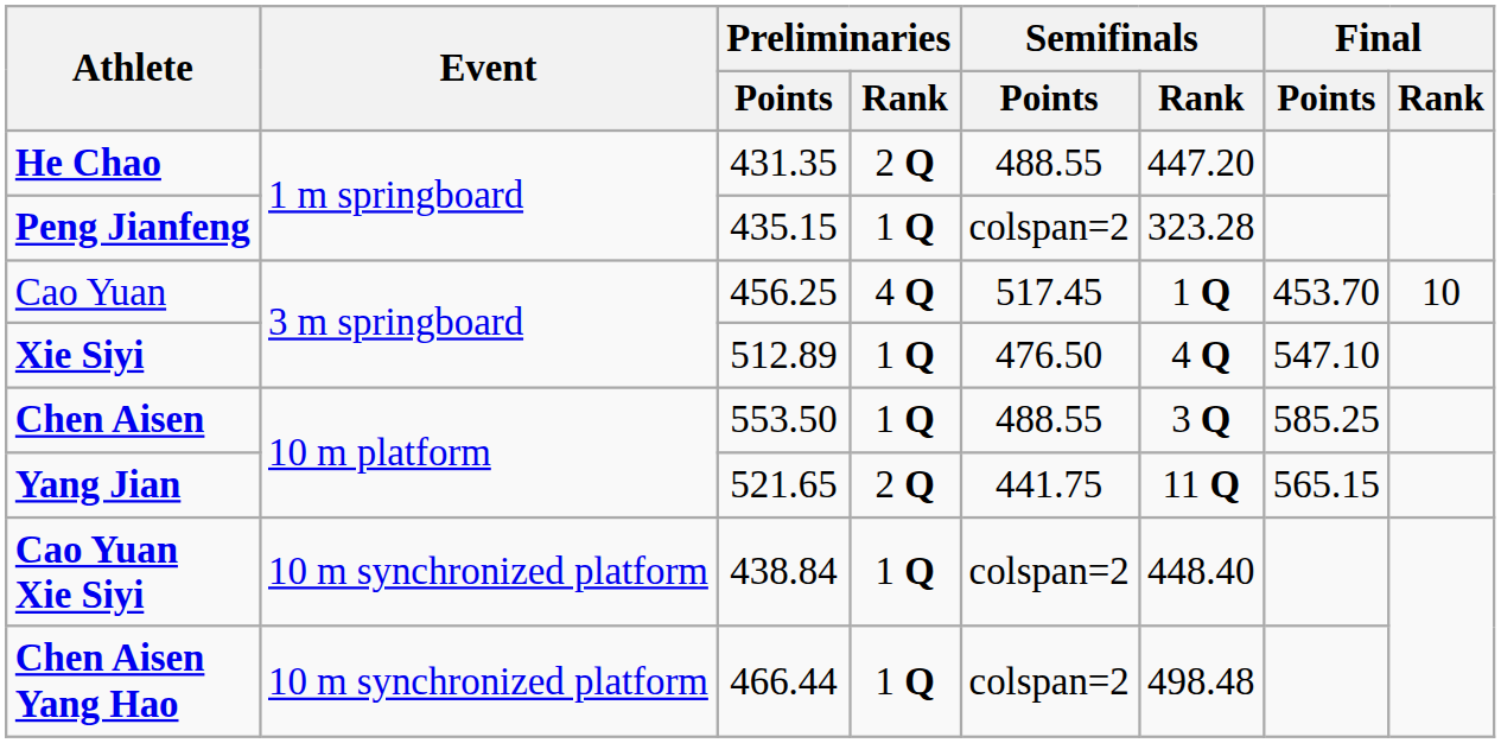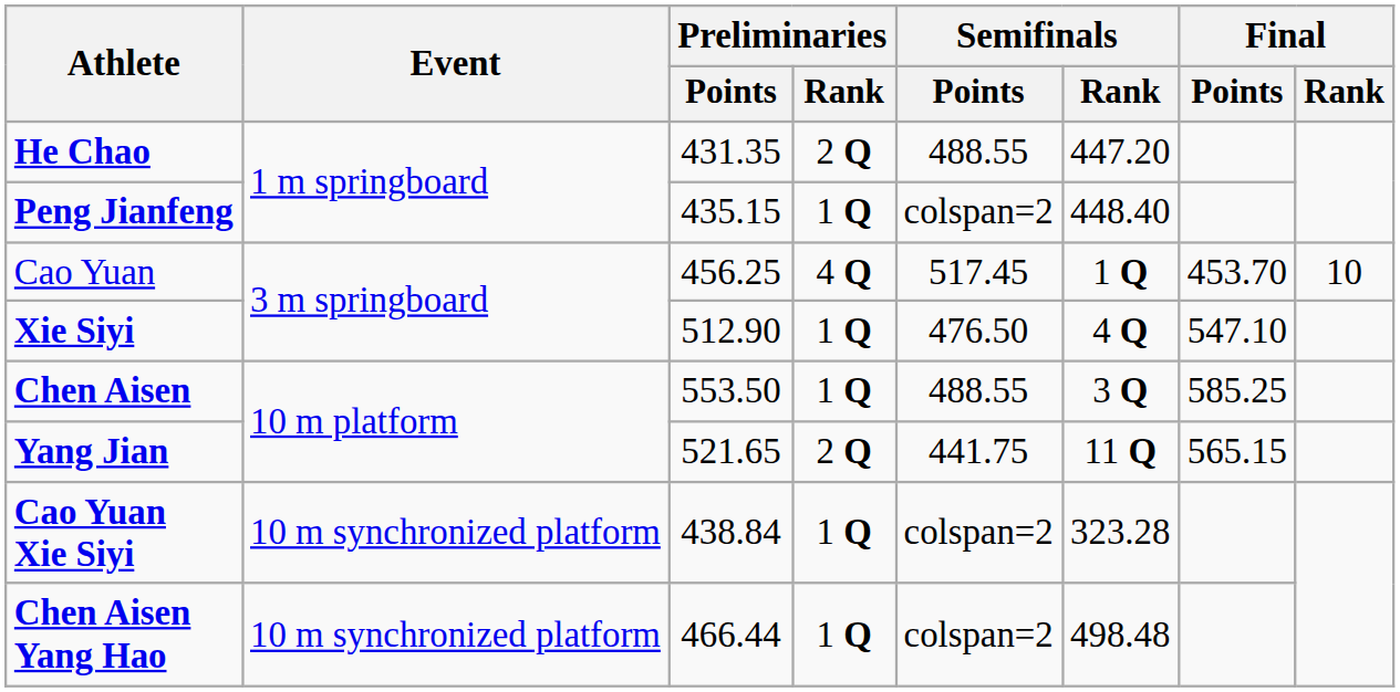Peng Jianfeng | Semifinals / Rank: 323.28 -> 448.40
Xie Siyi | Preliminaries / Points: 512.89 -> 512.90
Cao Yuan Xie Siyi | Semifinals / Rank: 448.40 -> 323.28
